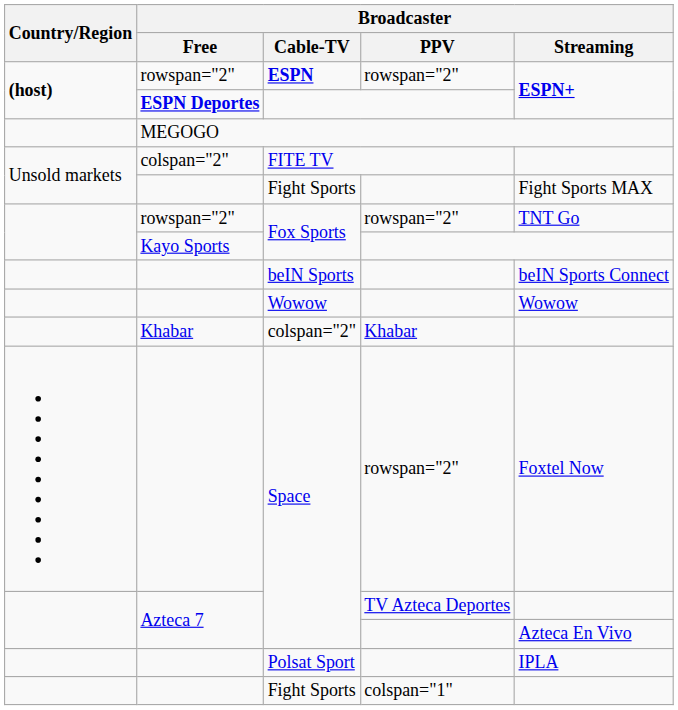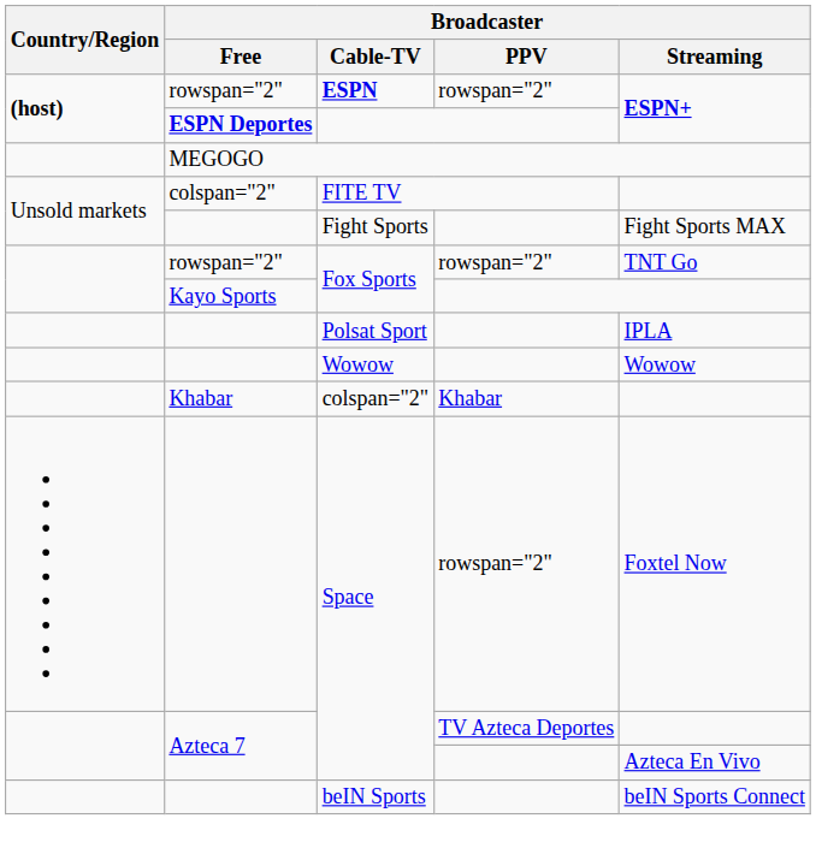rows swapped: beIN Sports <-> Polsat Sport
- row: Fight Sports | colspan="1"
